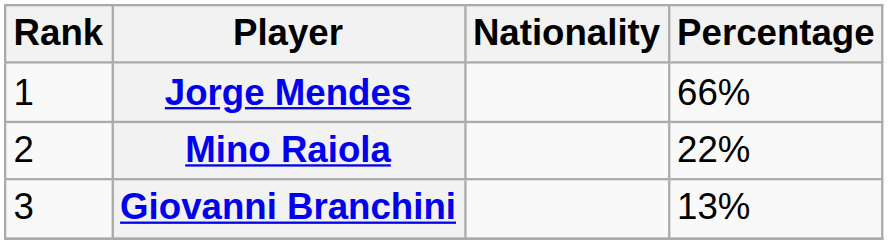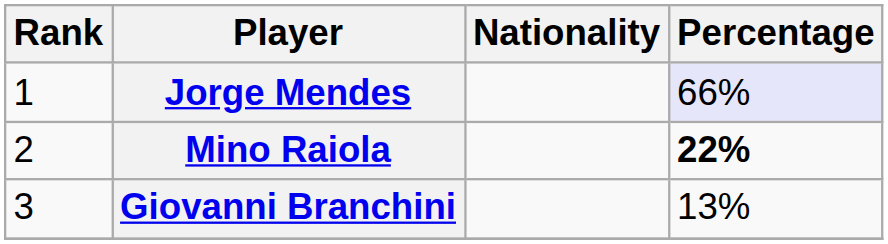Jorge Mendes | Percentage: no background -> lavender background
Mino Raiola | Percentage: normal -> bold
